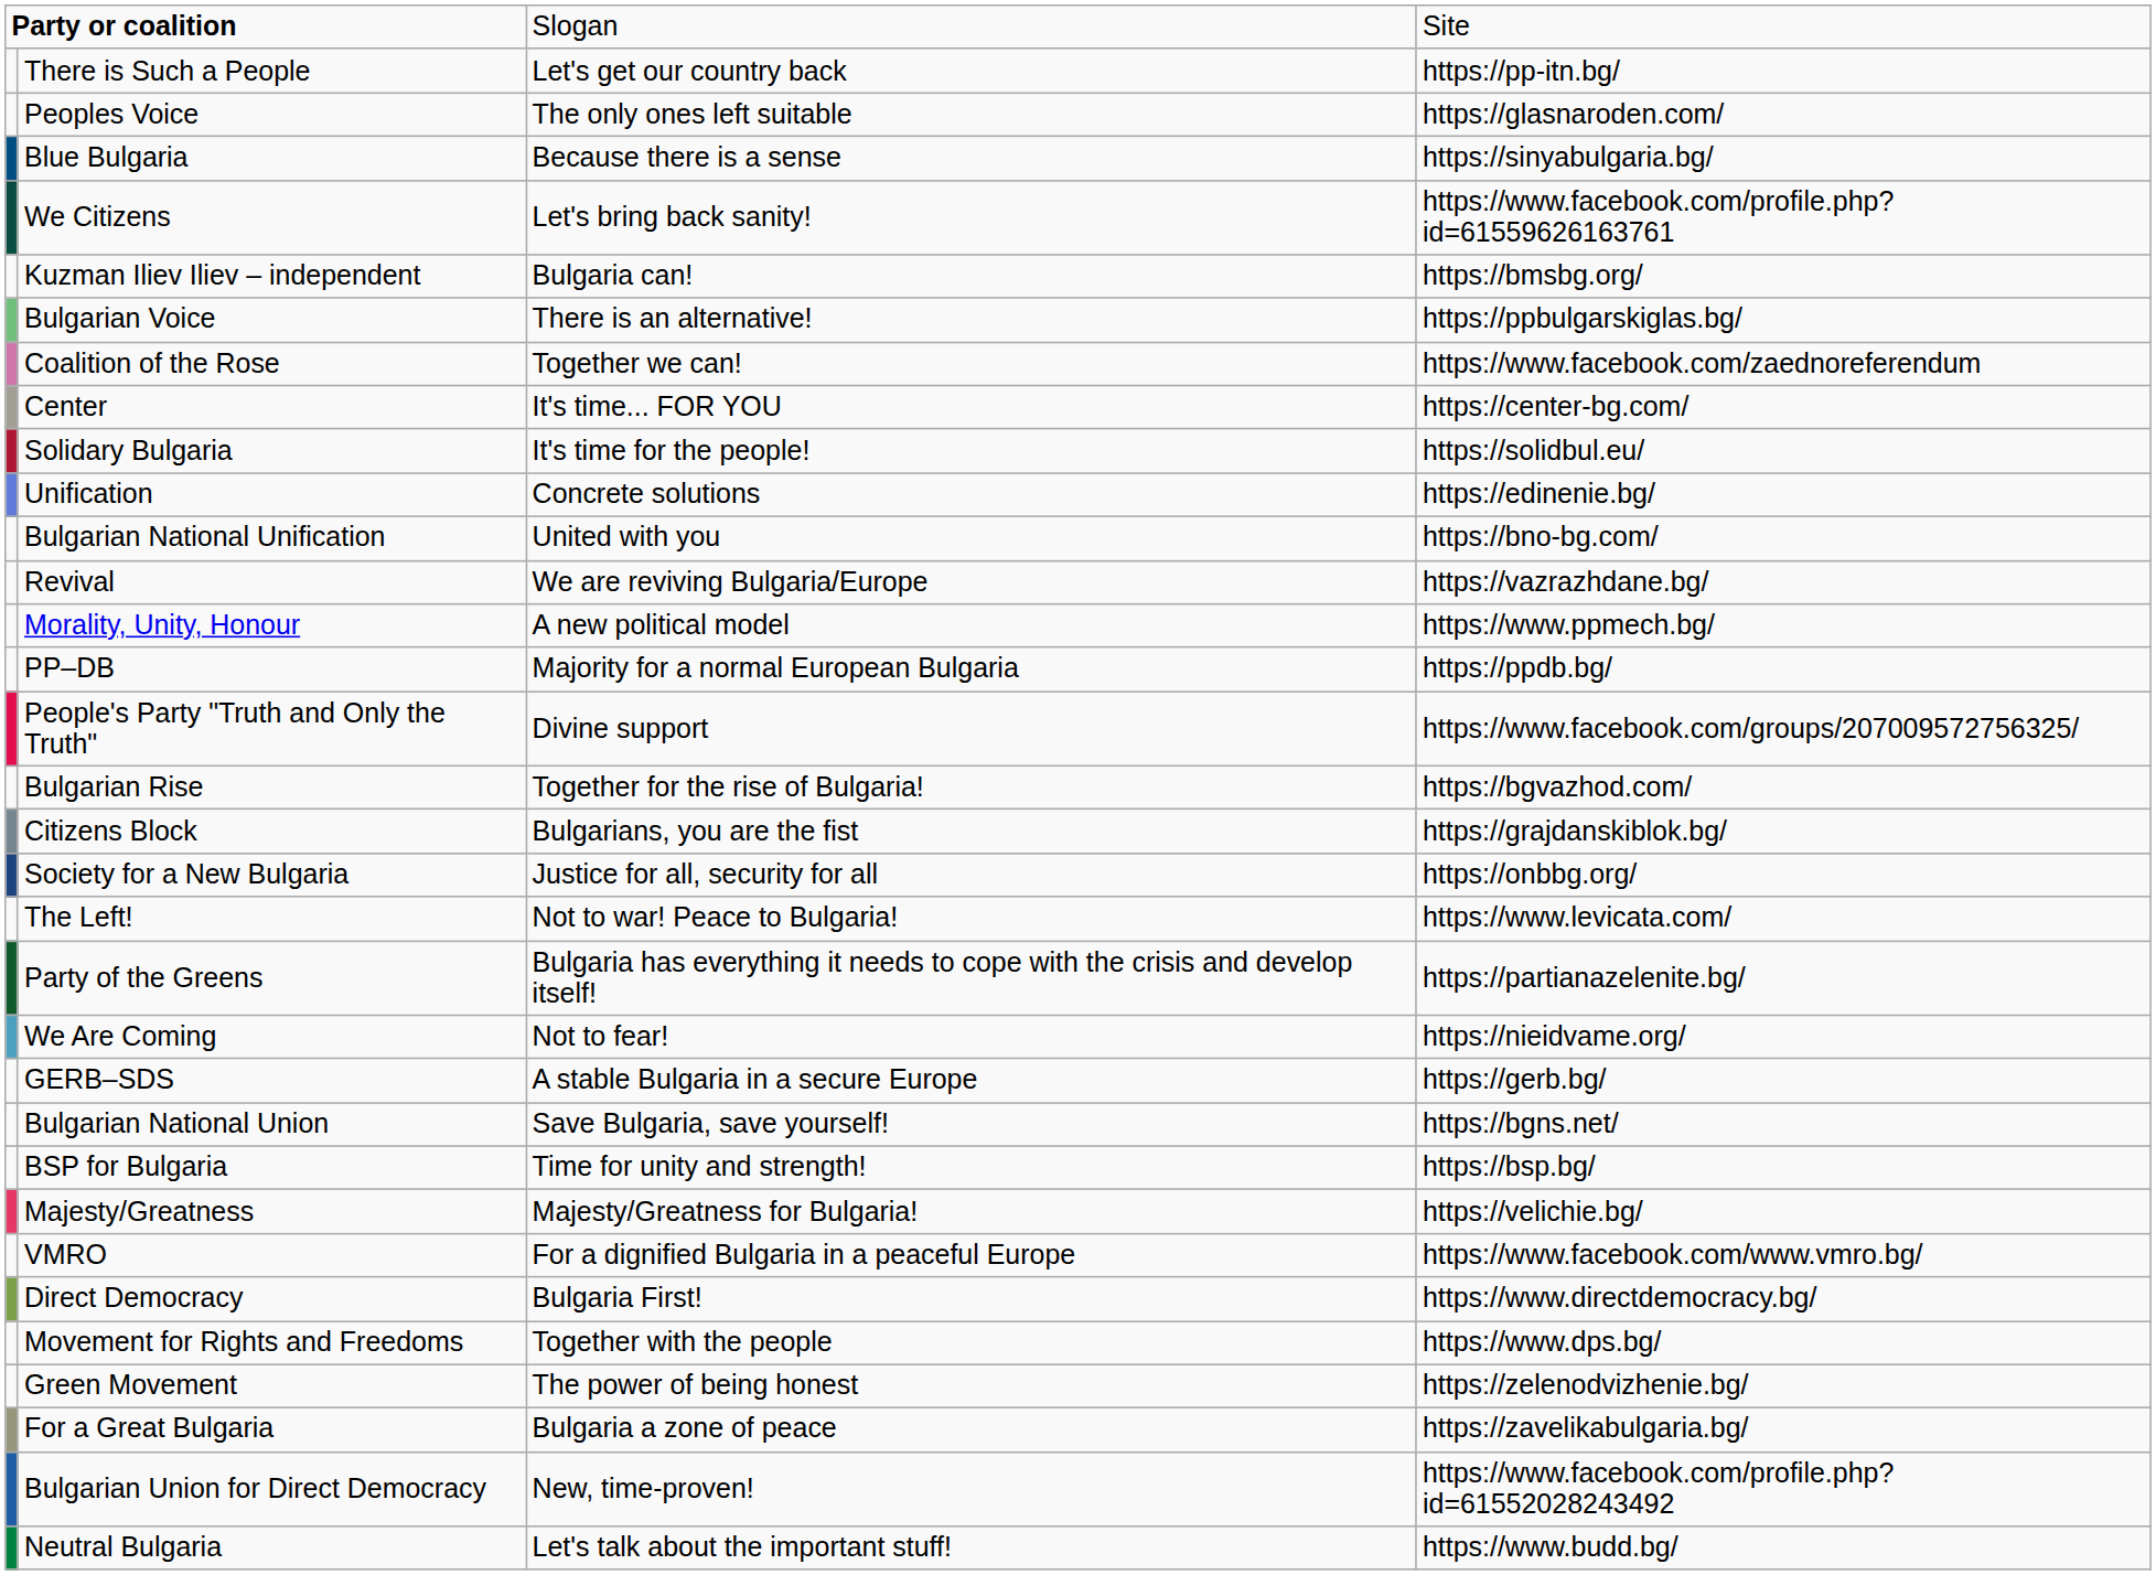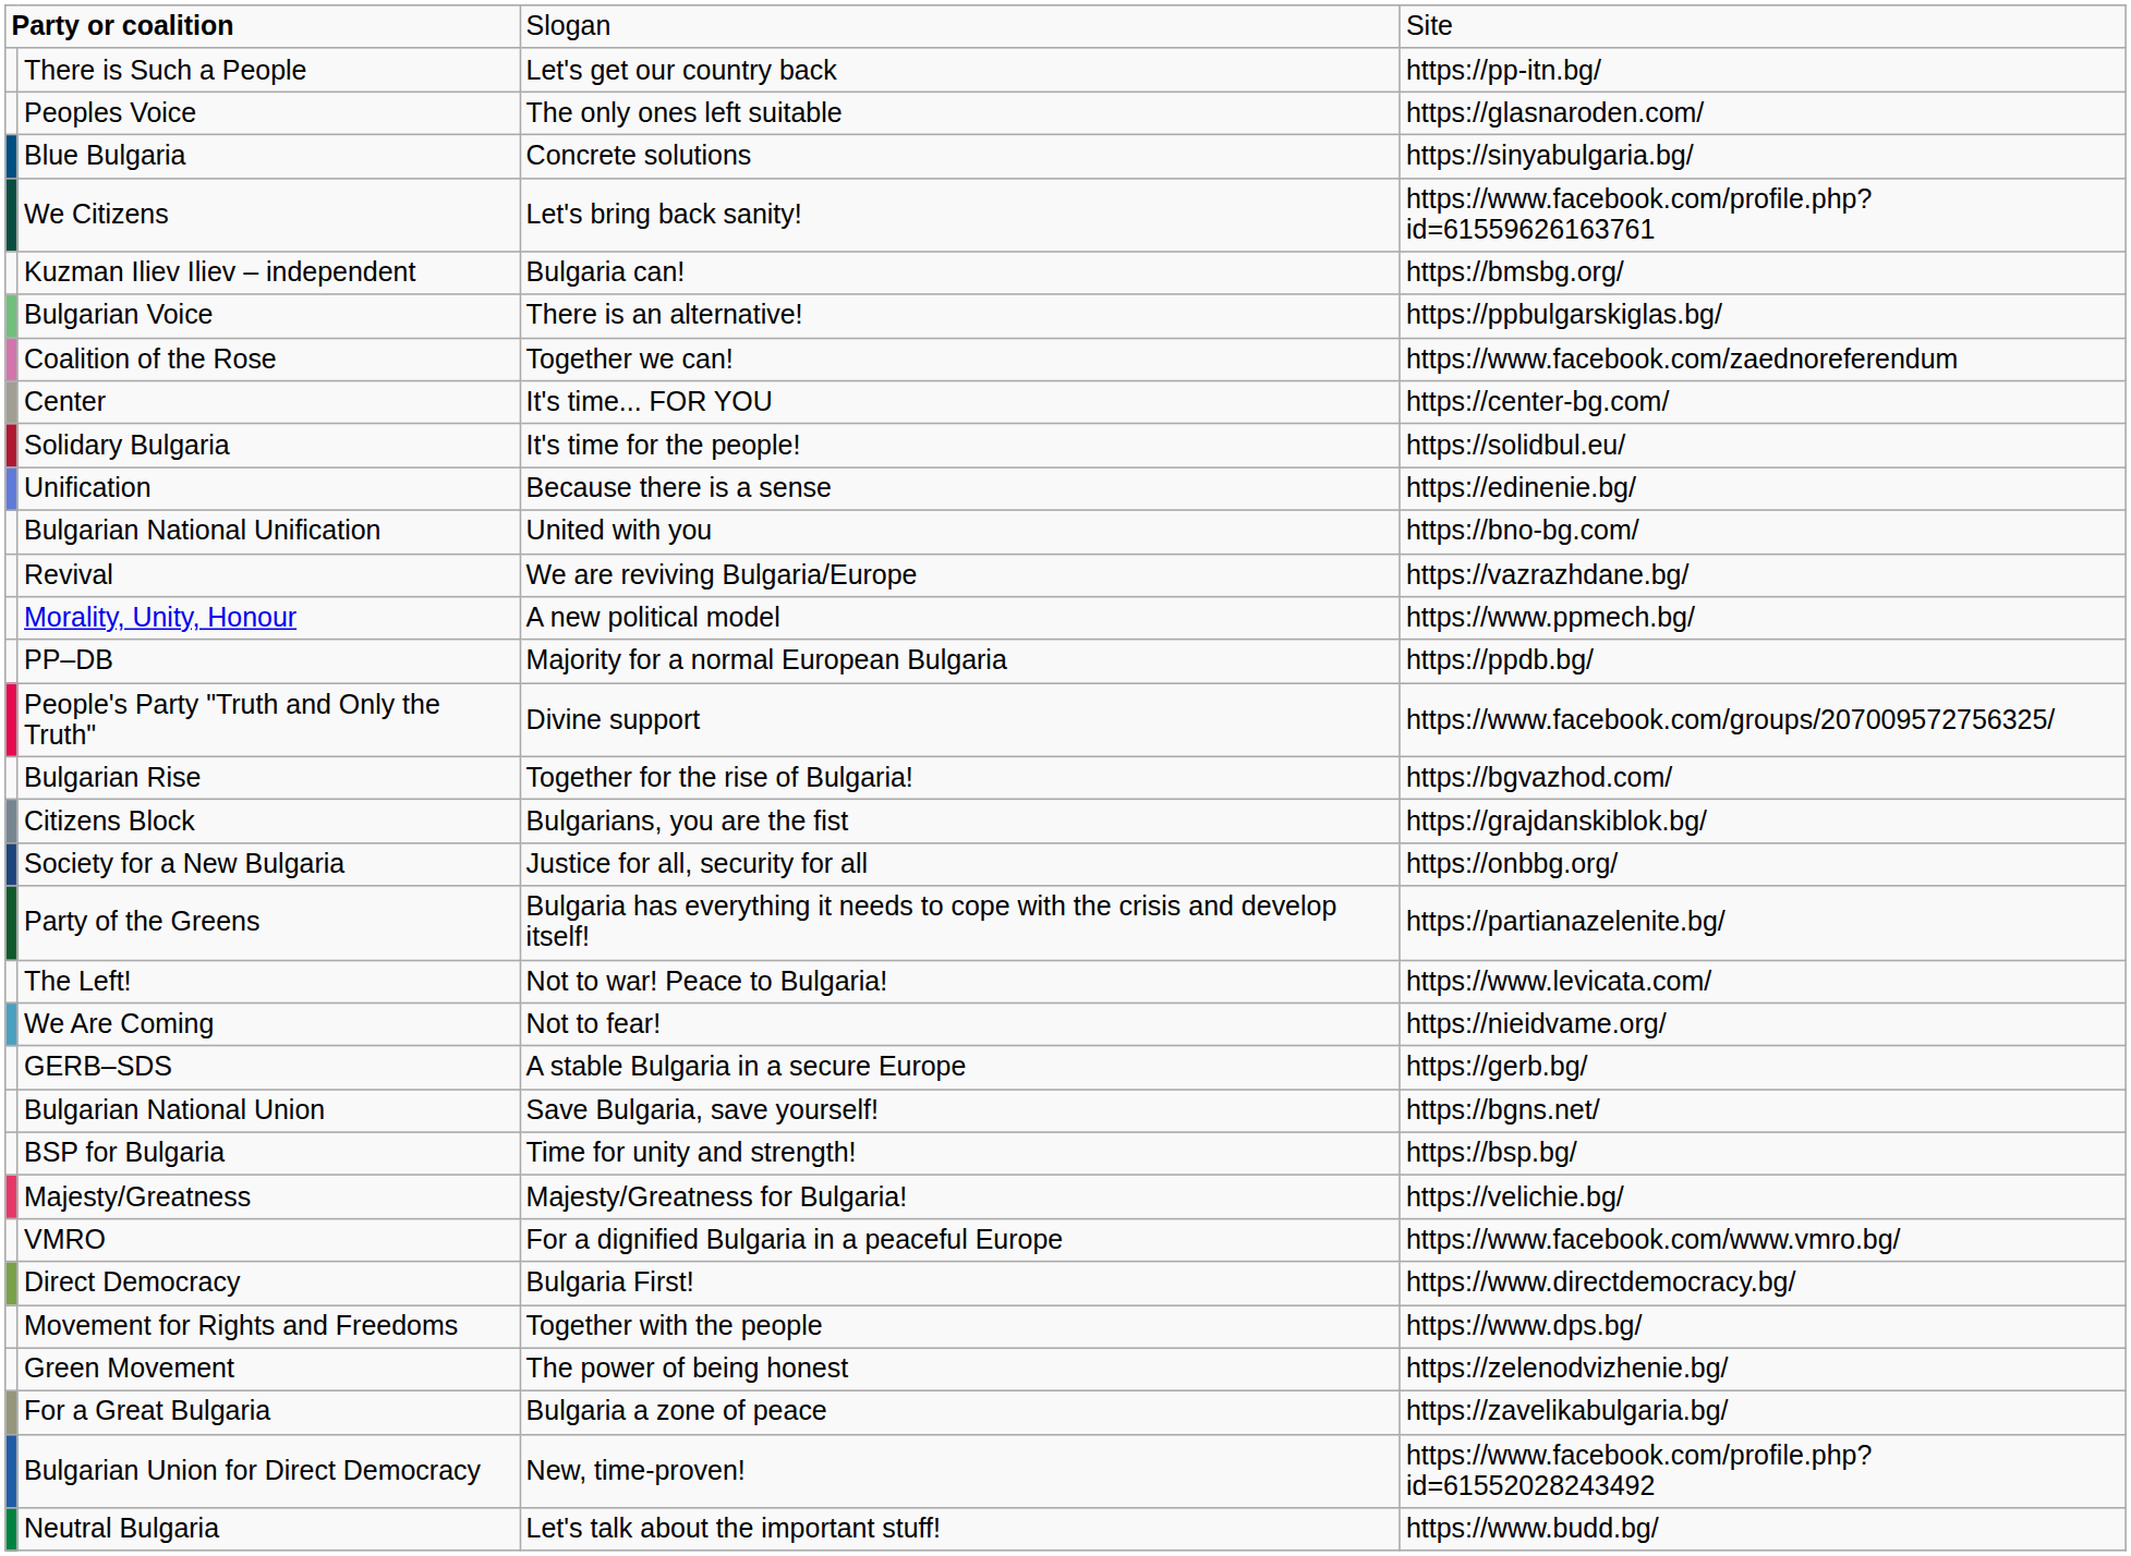Blue Bulgaria | column 3: Because there is a sense -> Concrete solutions
Unification | column 3: Concrete solutions -> Because there is a sense
rows swapped: The Left! <-> Party of the Greens
